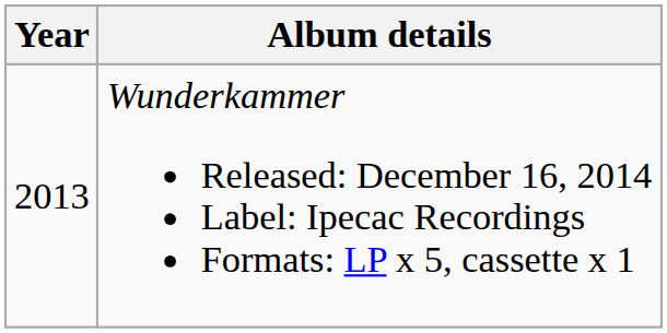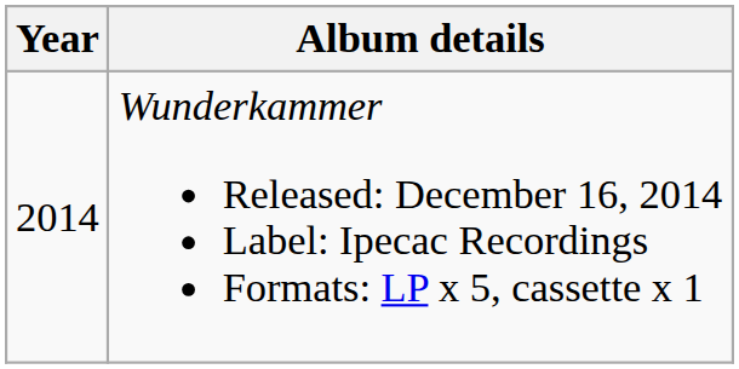row 2 | Year: 2013 -> 2014
